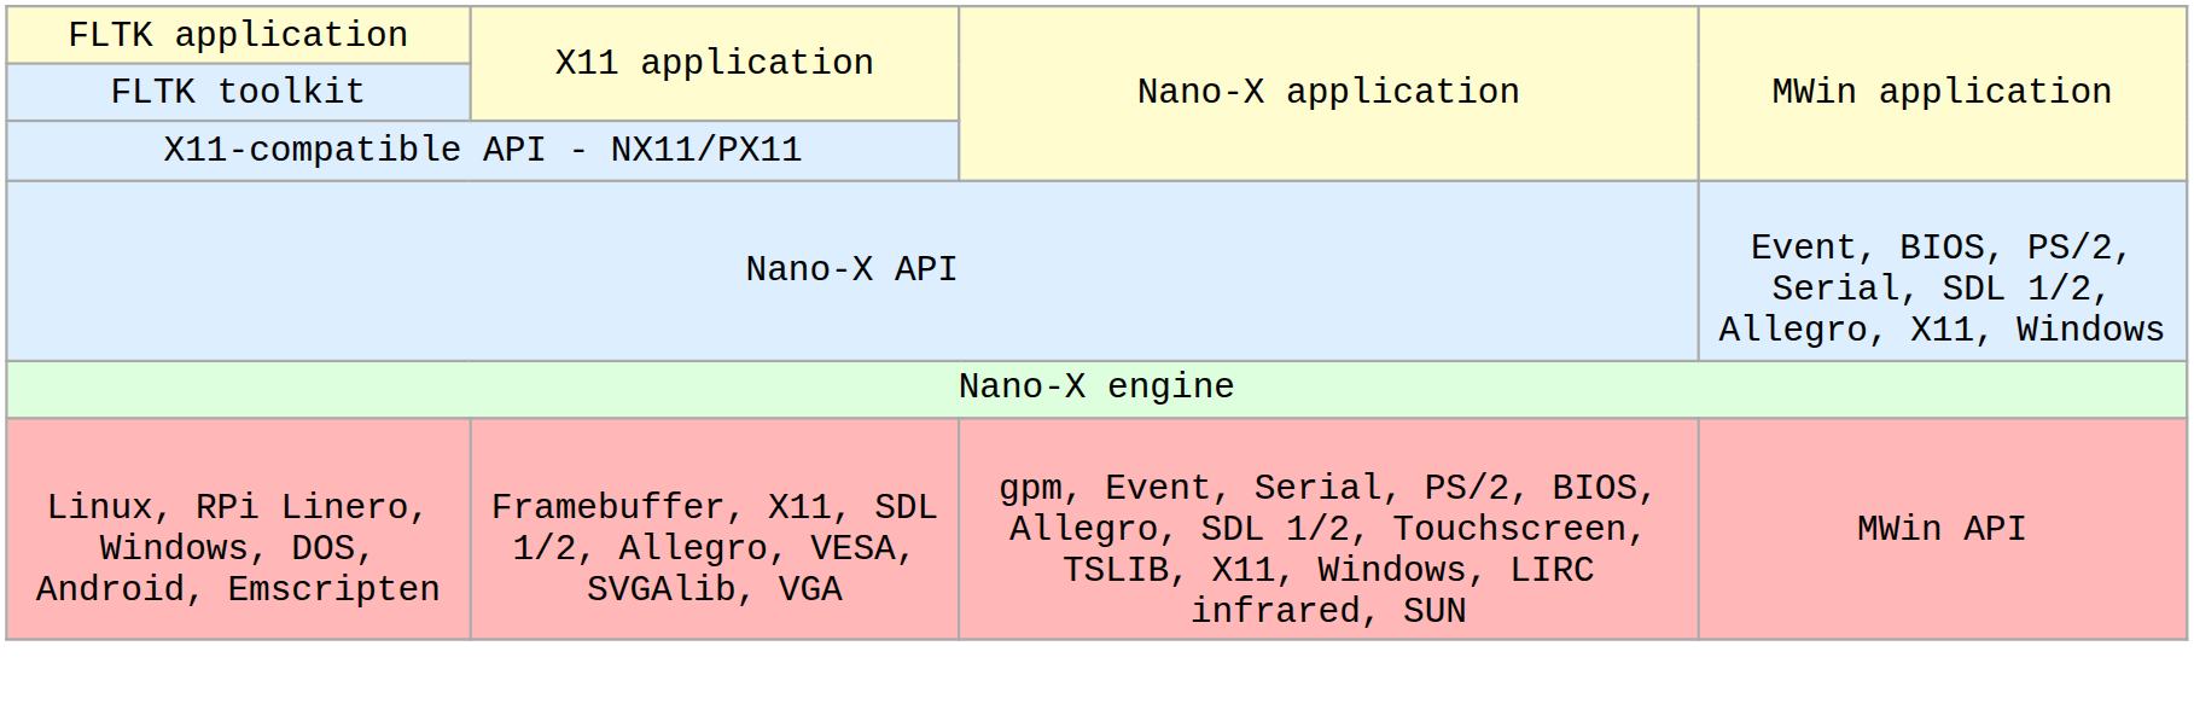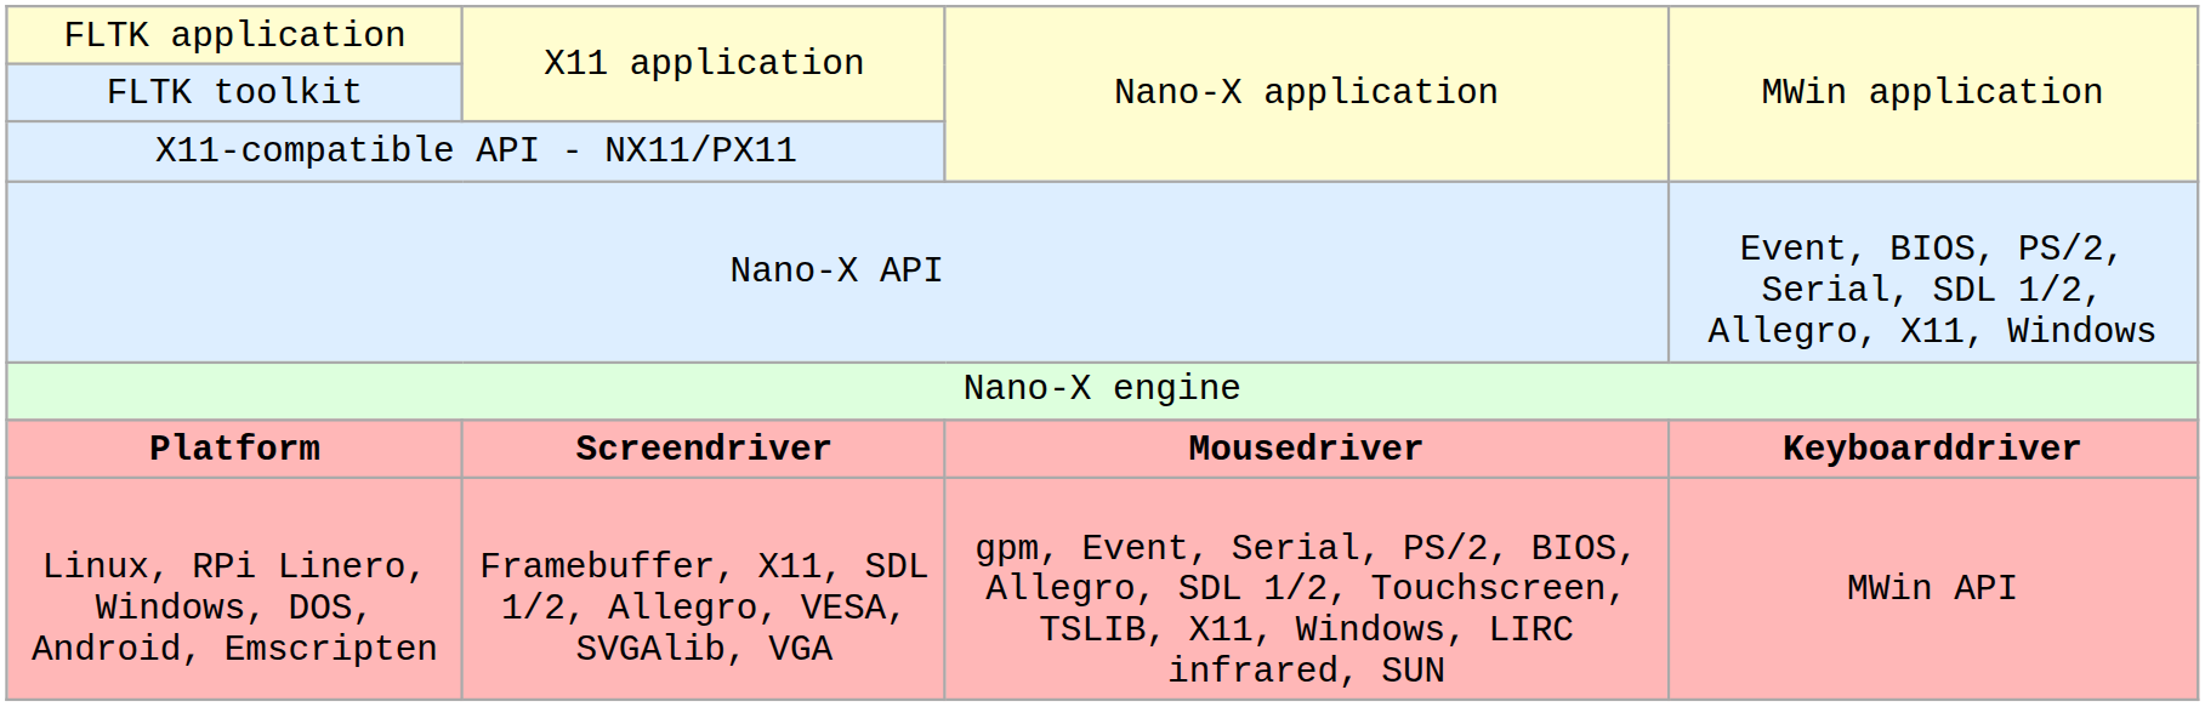+ row: Platform | Screendriver | Mousedriver | Keyboarddriver
